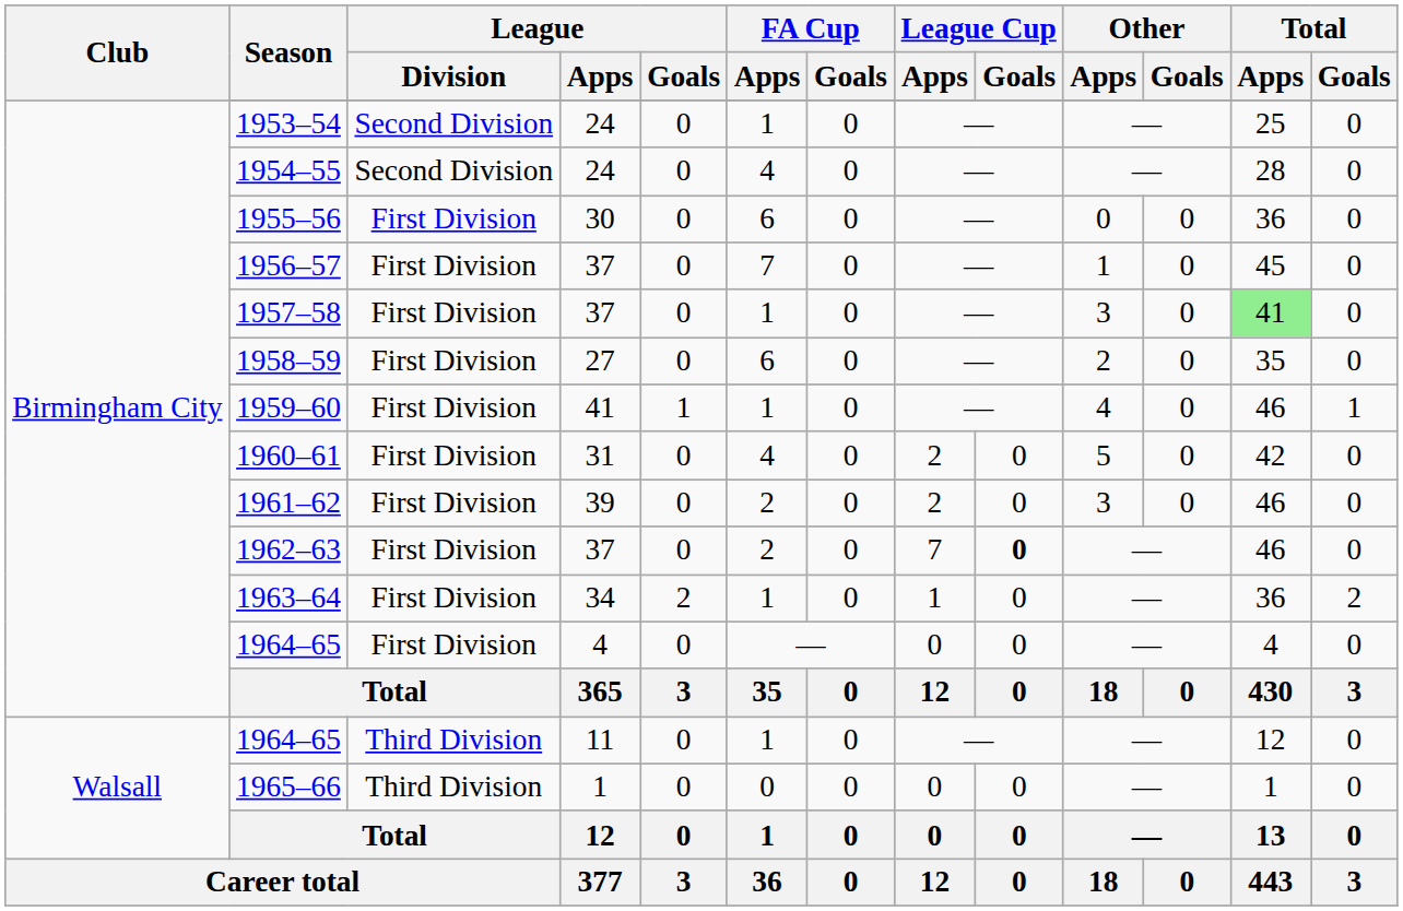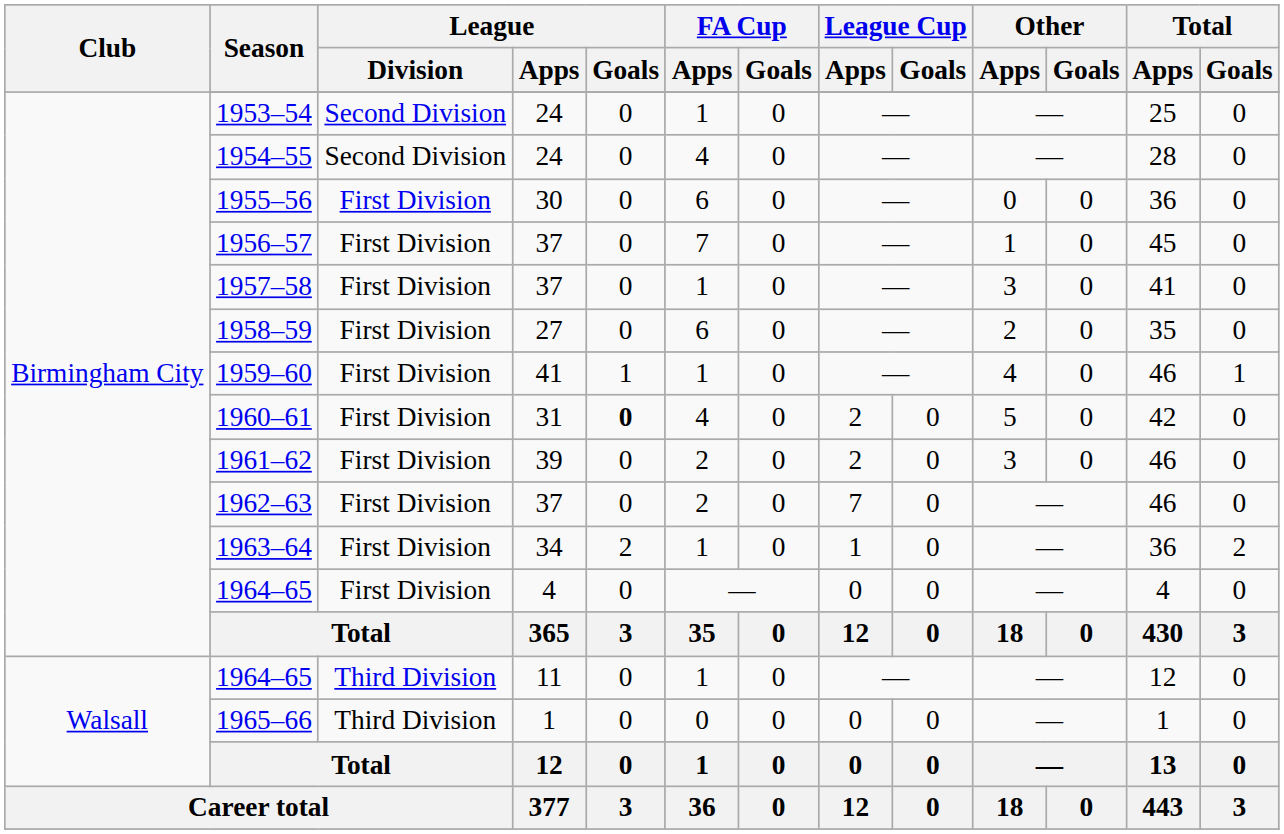1957–58 | Total / Apps: lightgreen background -> no background
1960–61 | League / Goals: normal -> bold
1962–63 | League Cup / Goals: bold -> normal
